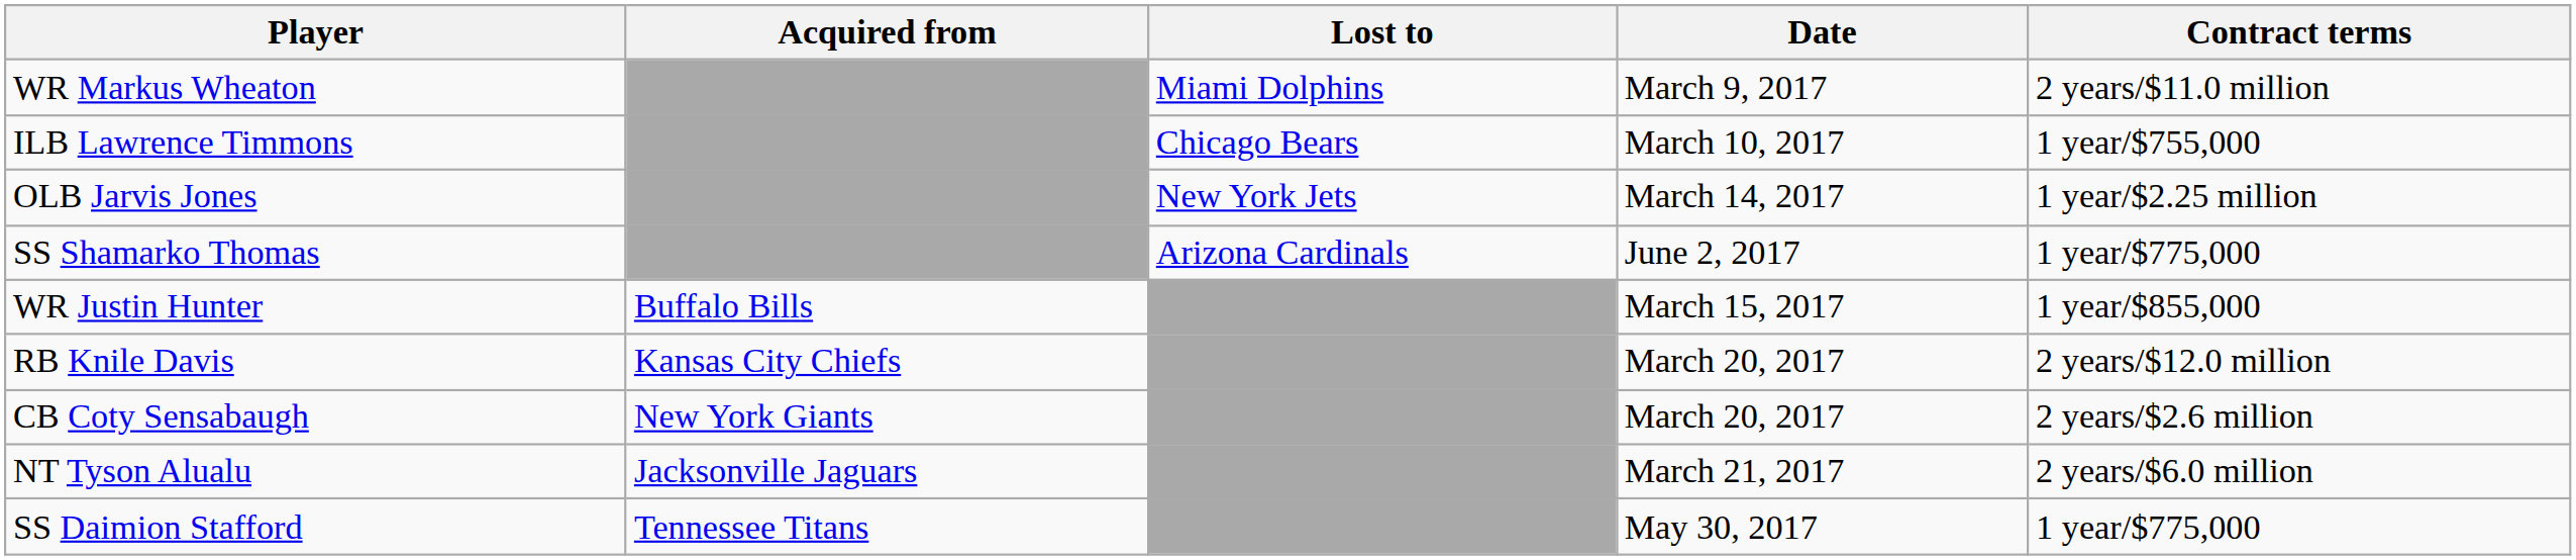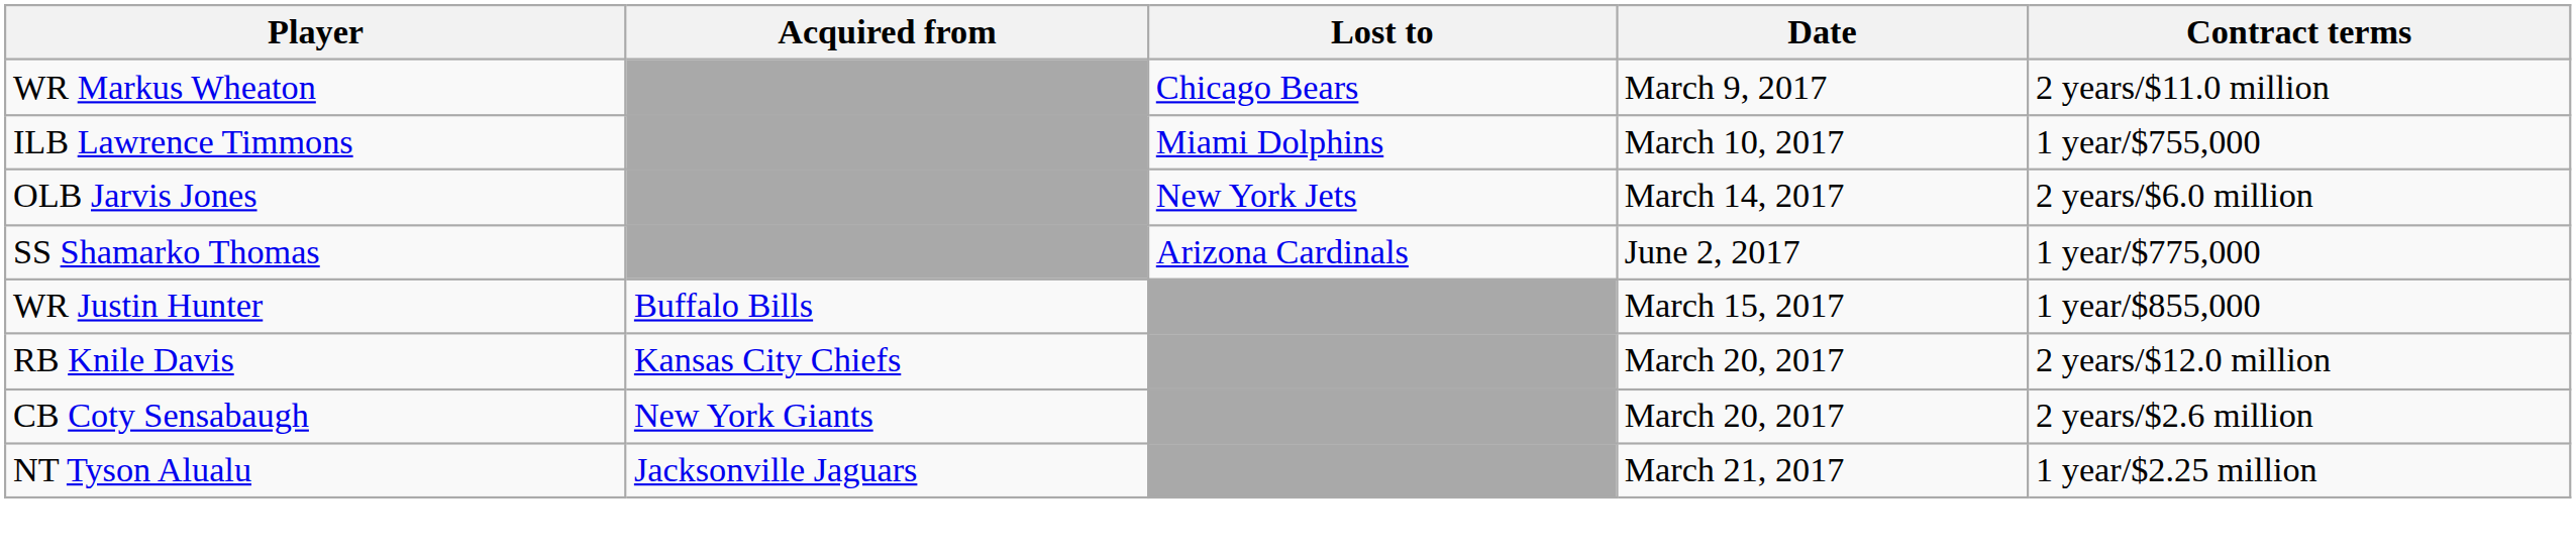WR Markus Wheaton | Lost to: Miami Dolphins -> Chicago Bears
ILB Lawrence Timmons | Lost to: Chicago Bears -> Miami Dolphins
OLB Jarvis Jones | Contract terms: 1 year/$2.25 million -> 2 years/$6.0 million
NT Tyson Alualu | Contract terms: 2 years/$6.0 million -> 1 year/$2.25 million
- row: SS Daimion Stafford | Tennessee Titans | May 30, 2017 | 1 year/$775,000
